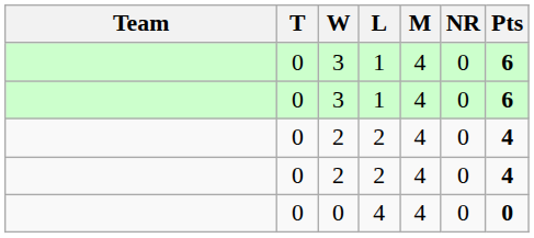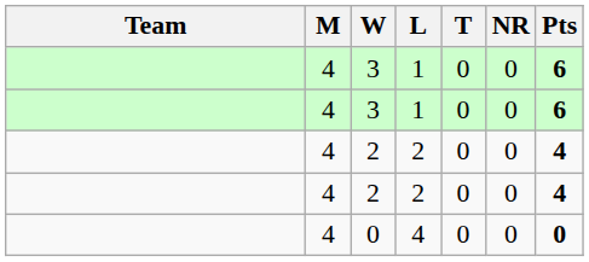columns swapped: M <-> T
